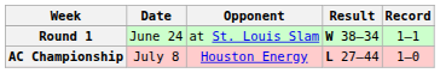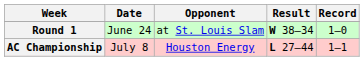Round 1 | Record: 1–1 -> 1–0
AC Championship | Record: 1–0 -> 1–1
